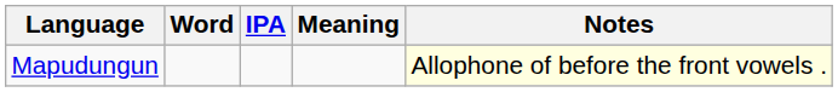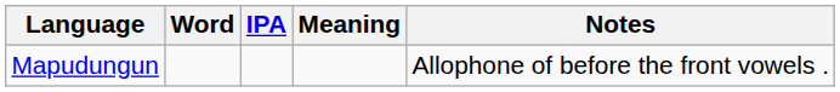Mapudungun | Notes: lightyellow background -> no background
